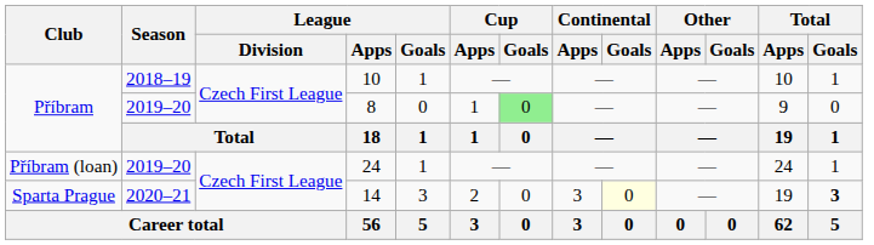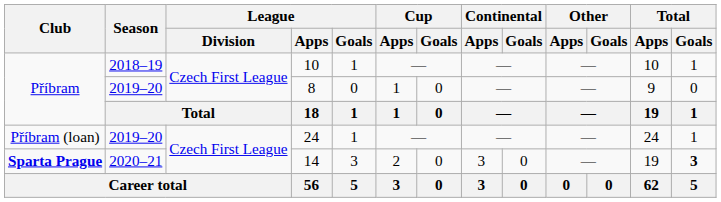8 | Cup / Goals: lightgreen background -> no background
14 | Club: normal -> bold
14 | Continental / Goals: lightyellow background -> no background
